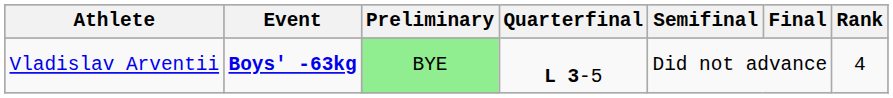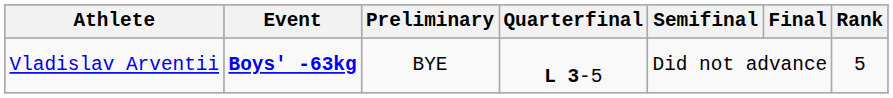Vladislav Arventii | Preliminary: lightgreen background -> no background
Vladislav Arventii | Rank: 4 -> 5
